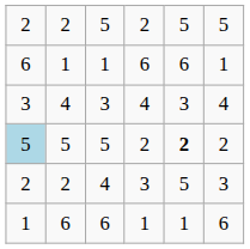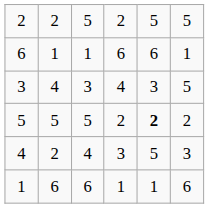row 3 | column 6: 4 -> 5
row 4 | column 1: lightblue background -> no background
row 5 | column 1: 2 -> 4
